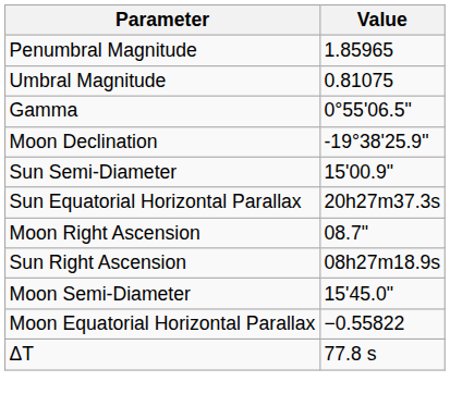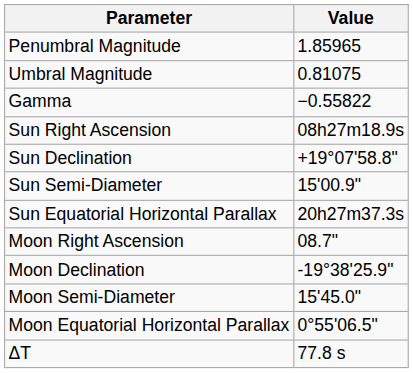Gamma | Value: 0°55'06.5" -> −0.55822
rows swapped: Sun Right Ascension <-> Moon Declination
+ row: Sun Declination | +19°07'58.8"
Moon Equatorial Horizontal Parallax | Value: −0.55822 -> 0°55'06.5"
